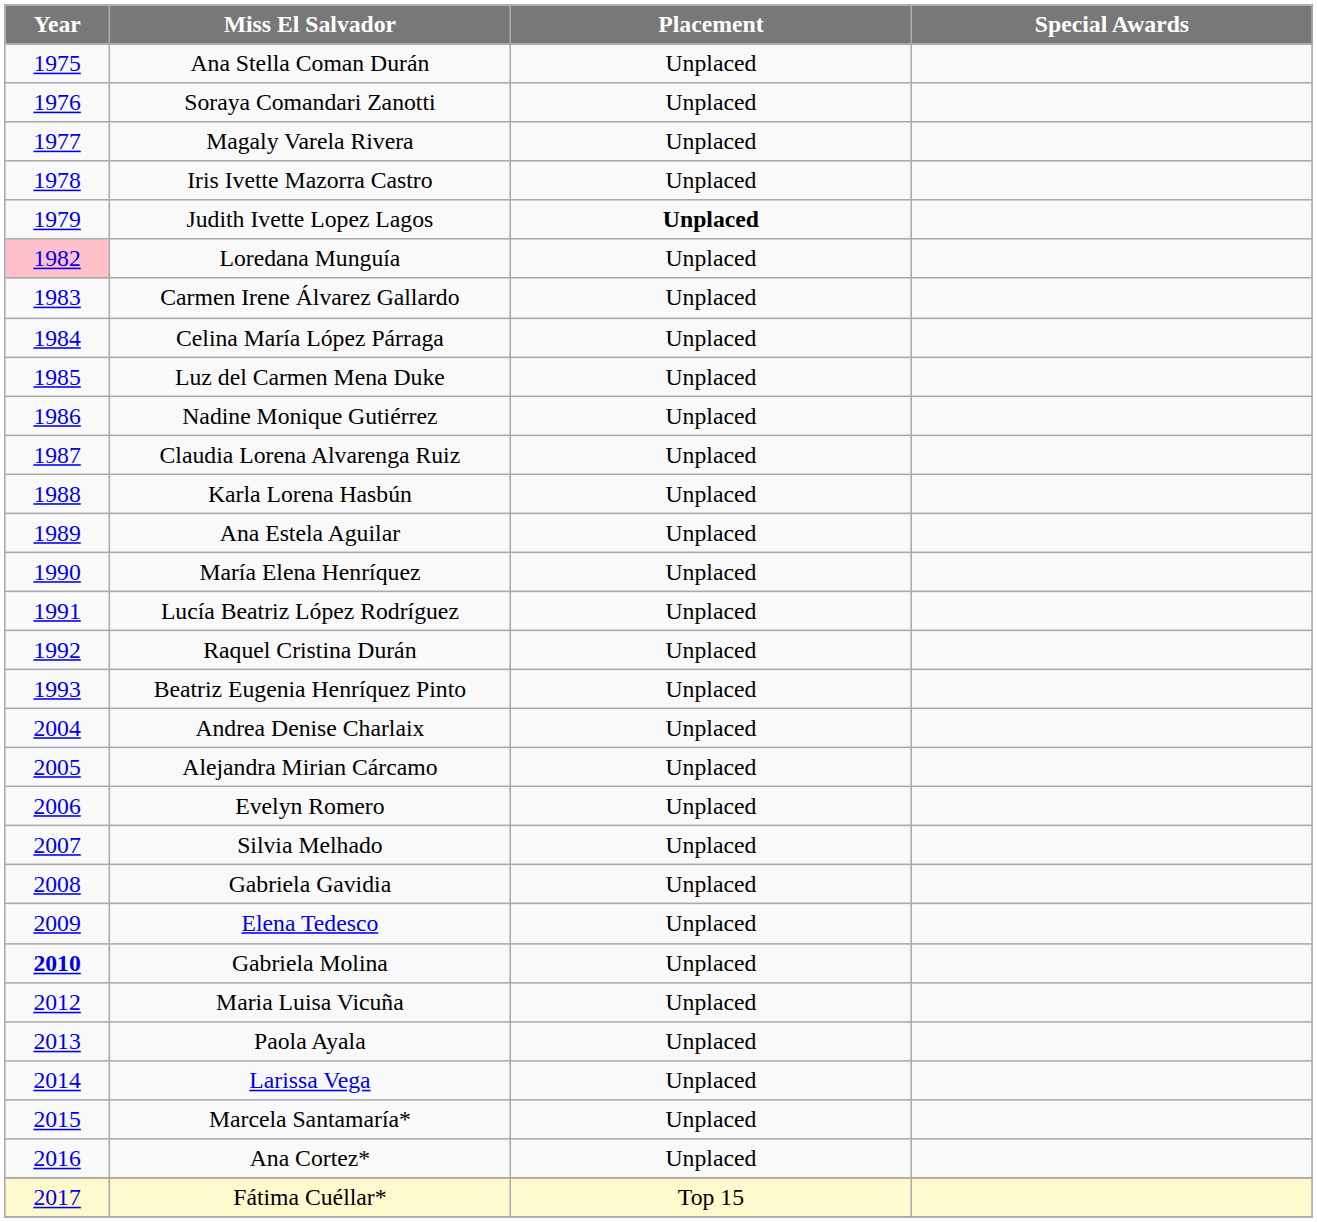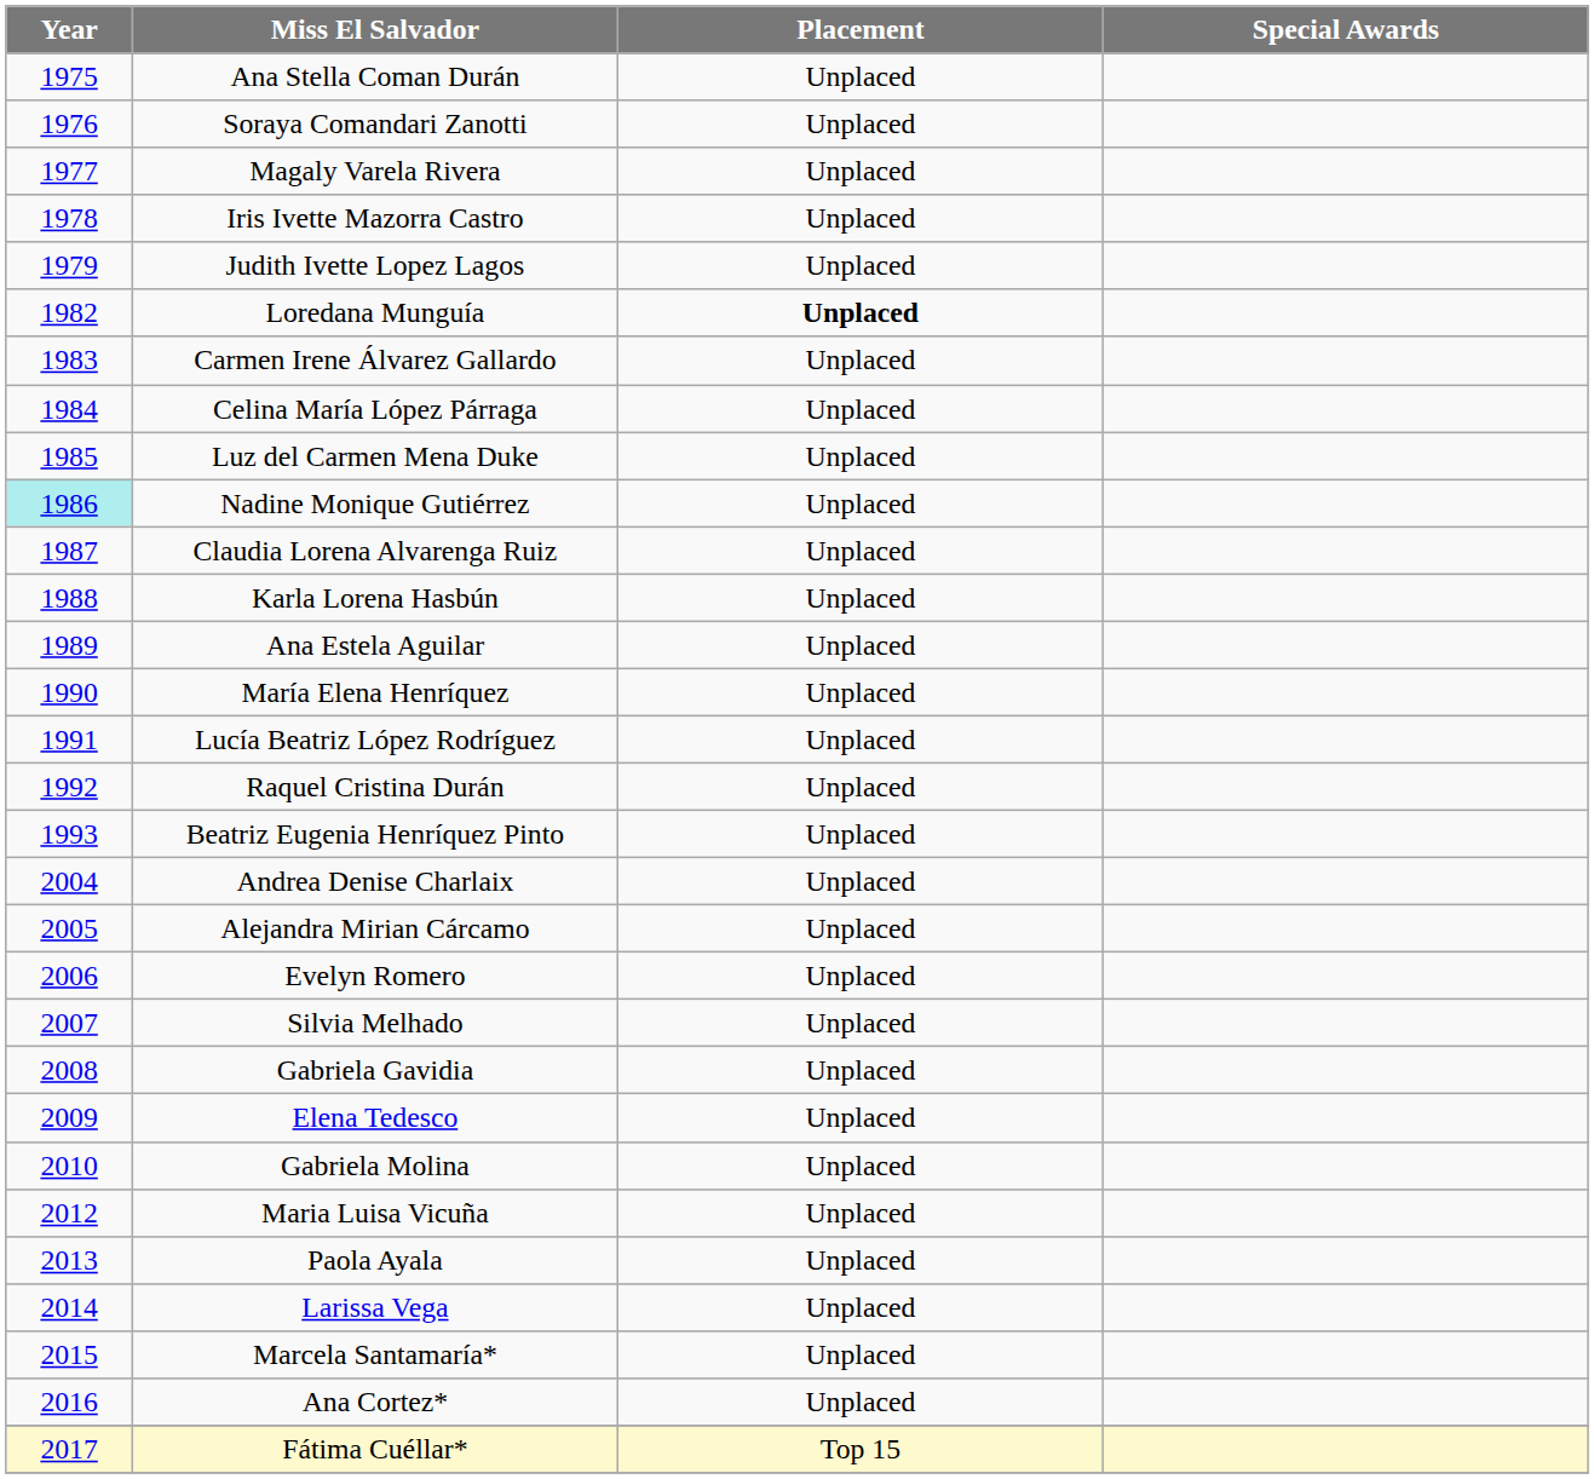Judith Ivette Lopez Lagos | Placement: bold -> normal
Loredana Munguía | Year: pink background -> no background
Loredana Munguía | Placement: normal -> bold
Nadine Monique Gutiérrez | Year: no background -> paleturquoise background
Gabriela Molina | Year: bold -> normal
